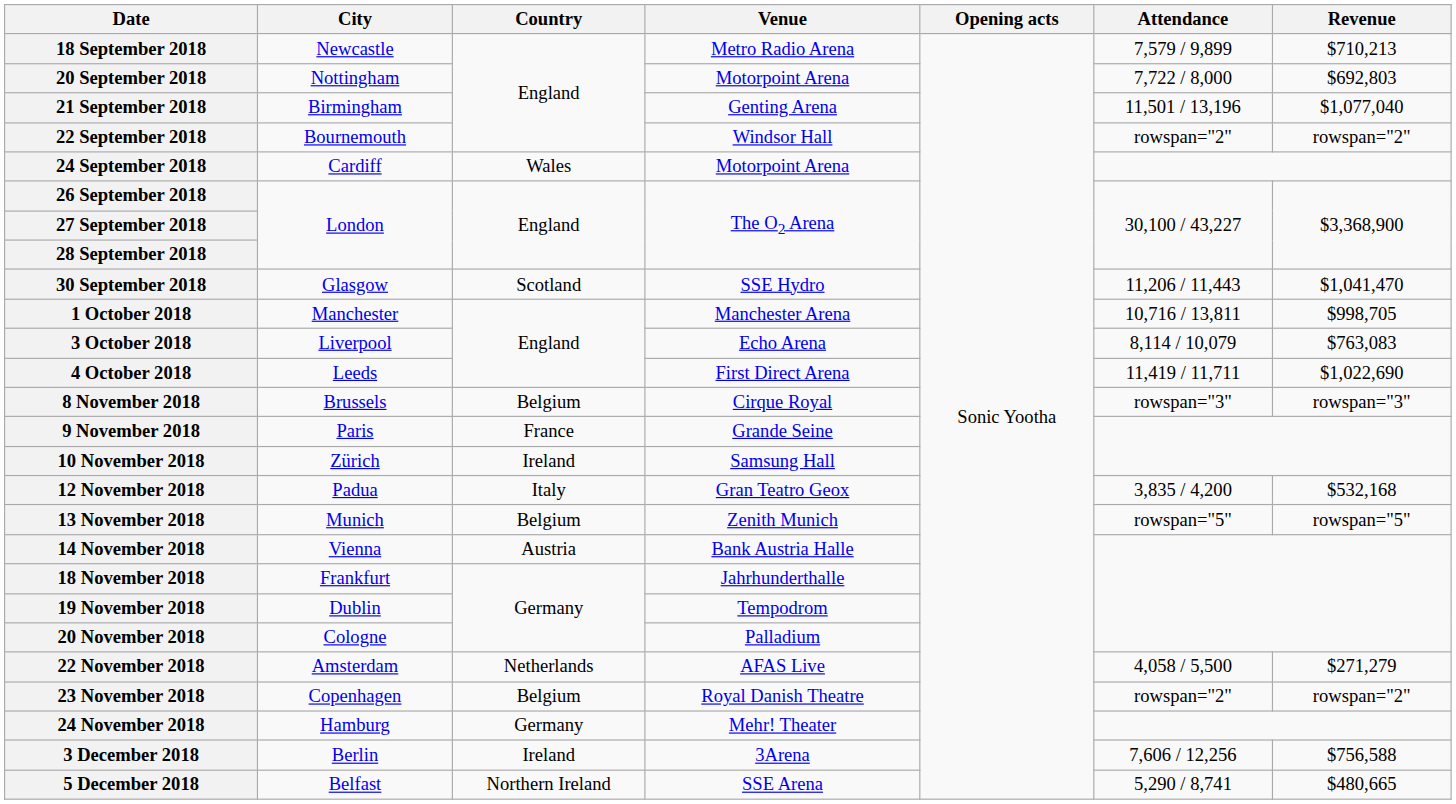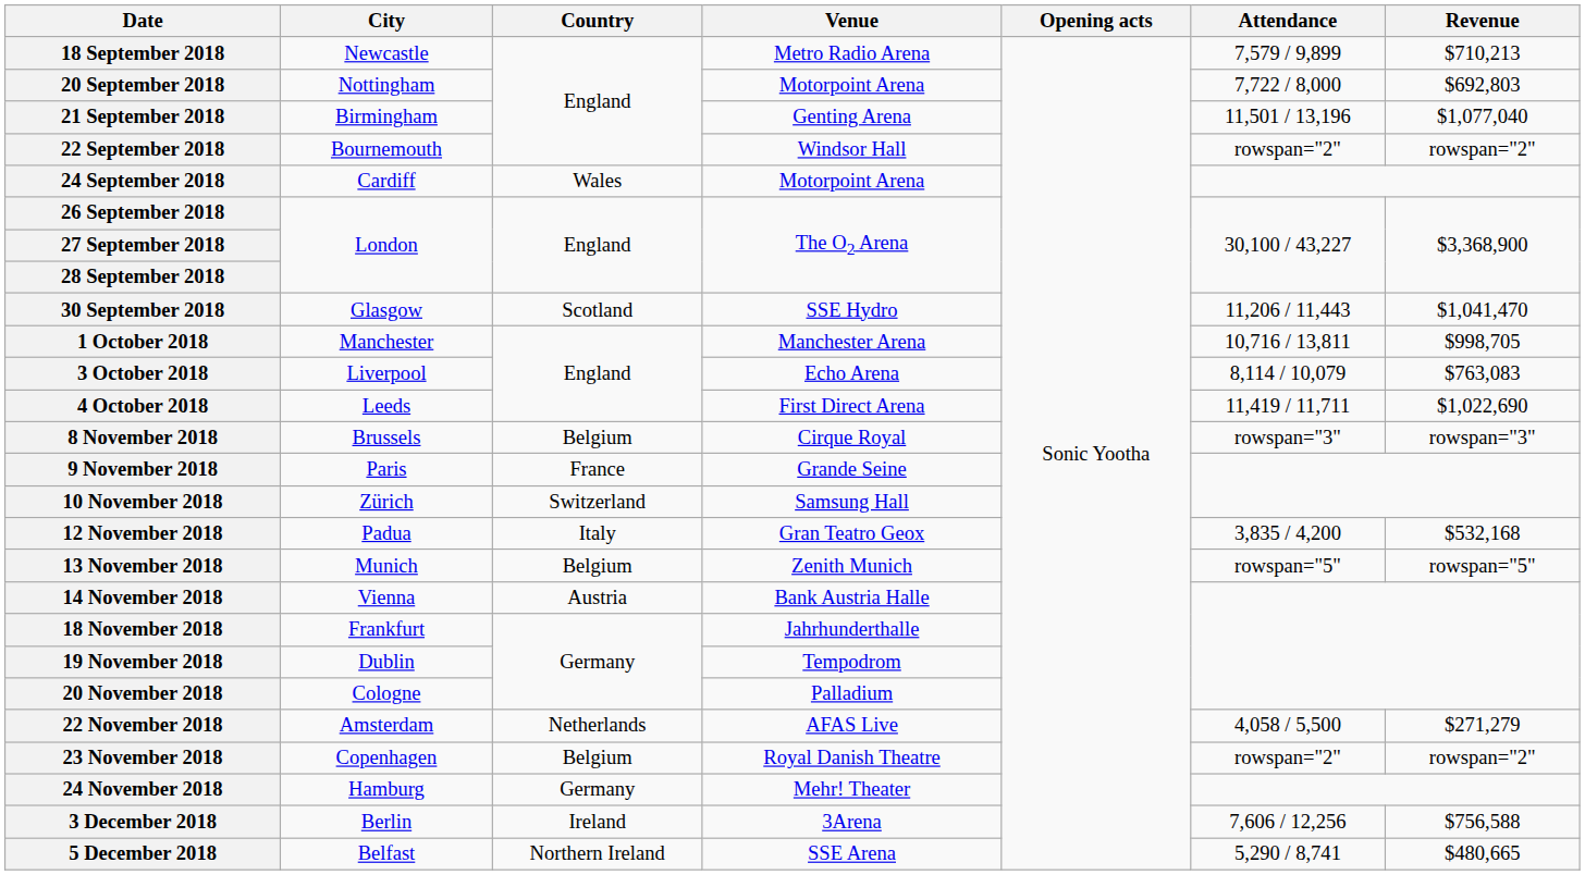10 November 2018 | Country: Ireland -> Switzerland
